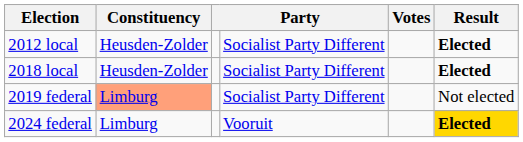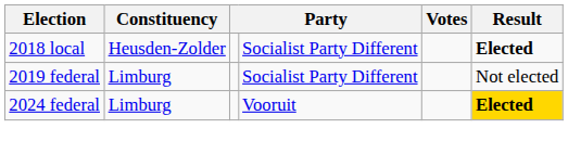- row: 2012 local | Heusden-Zolder | Socialist Party Different | Elected
2019 federal | Constituency: lightsalmon background -> no background
